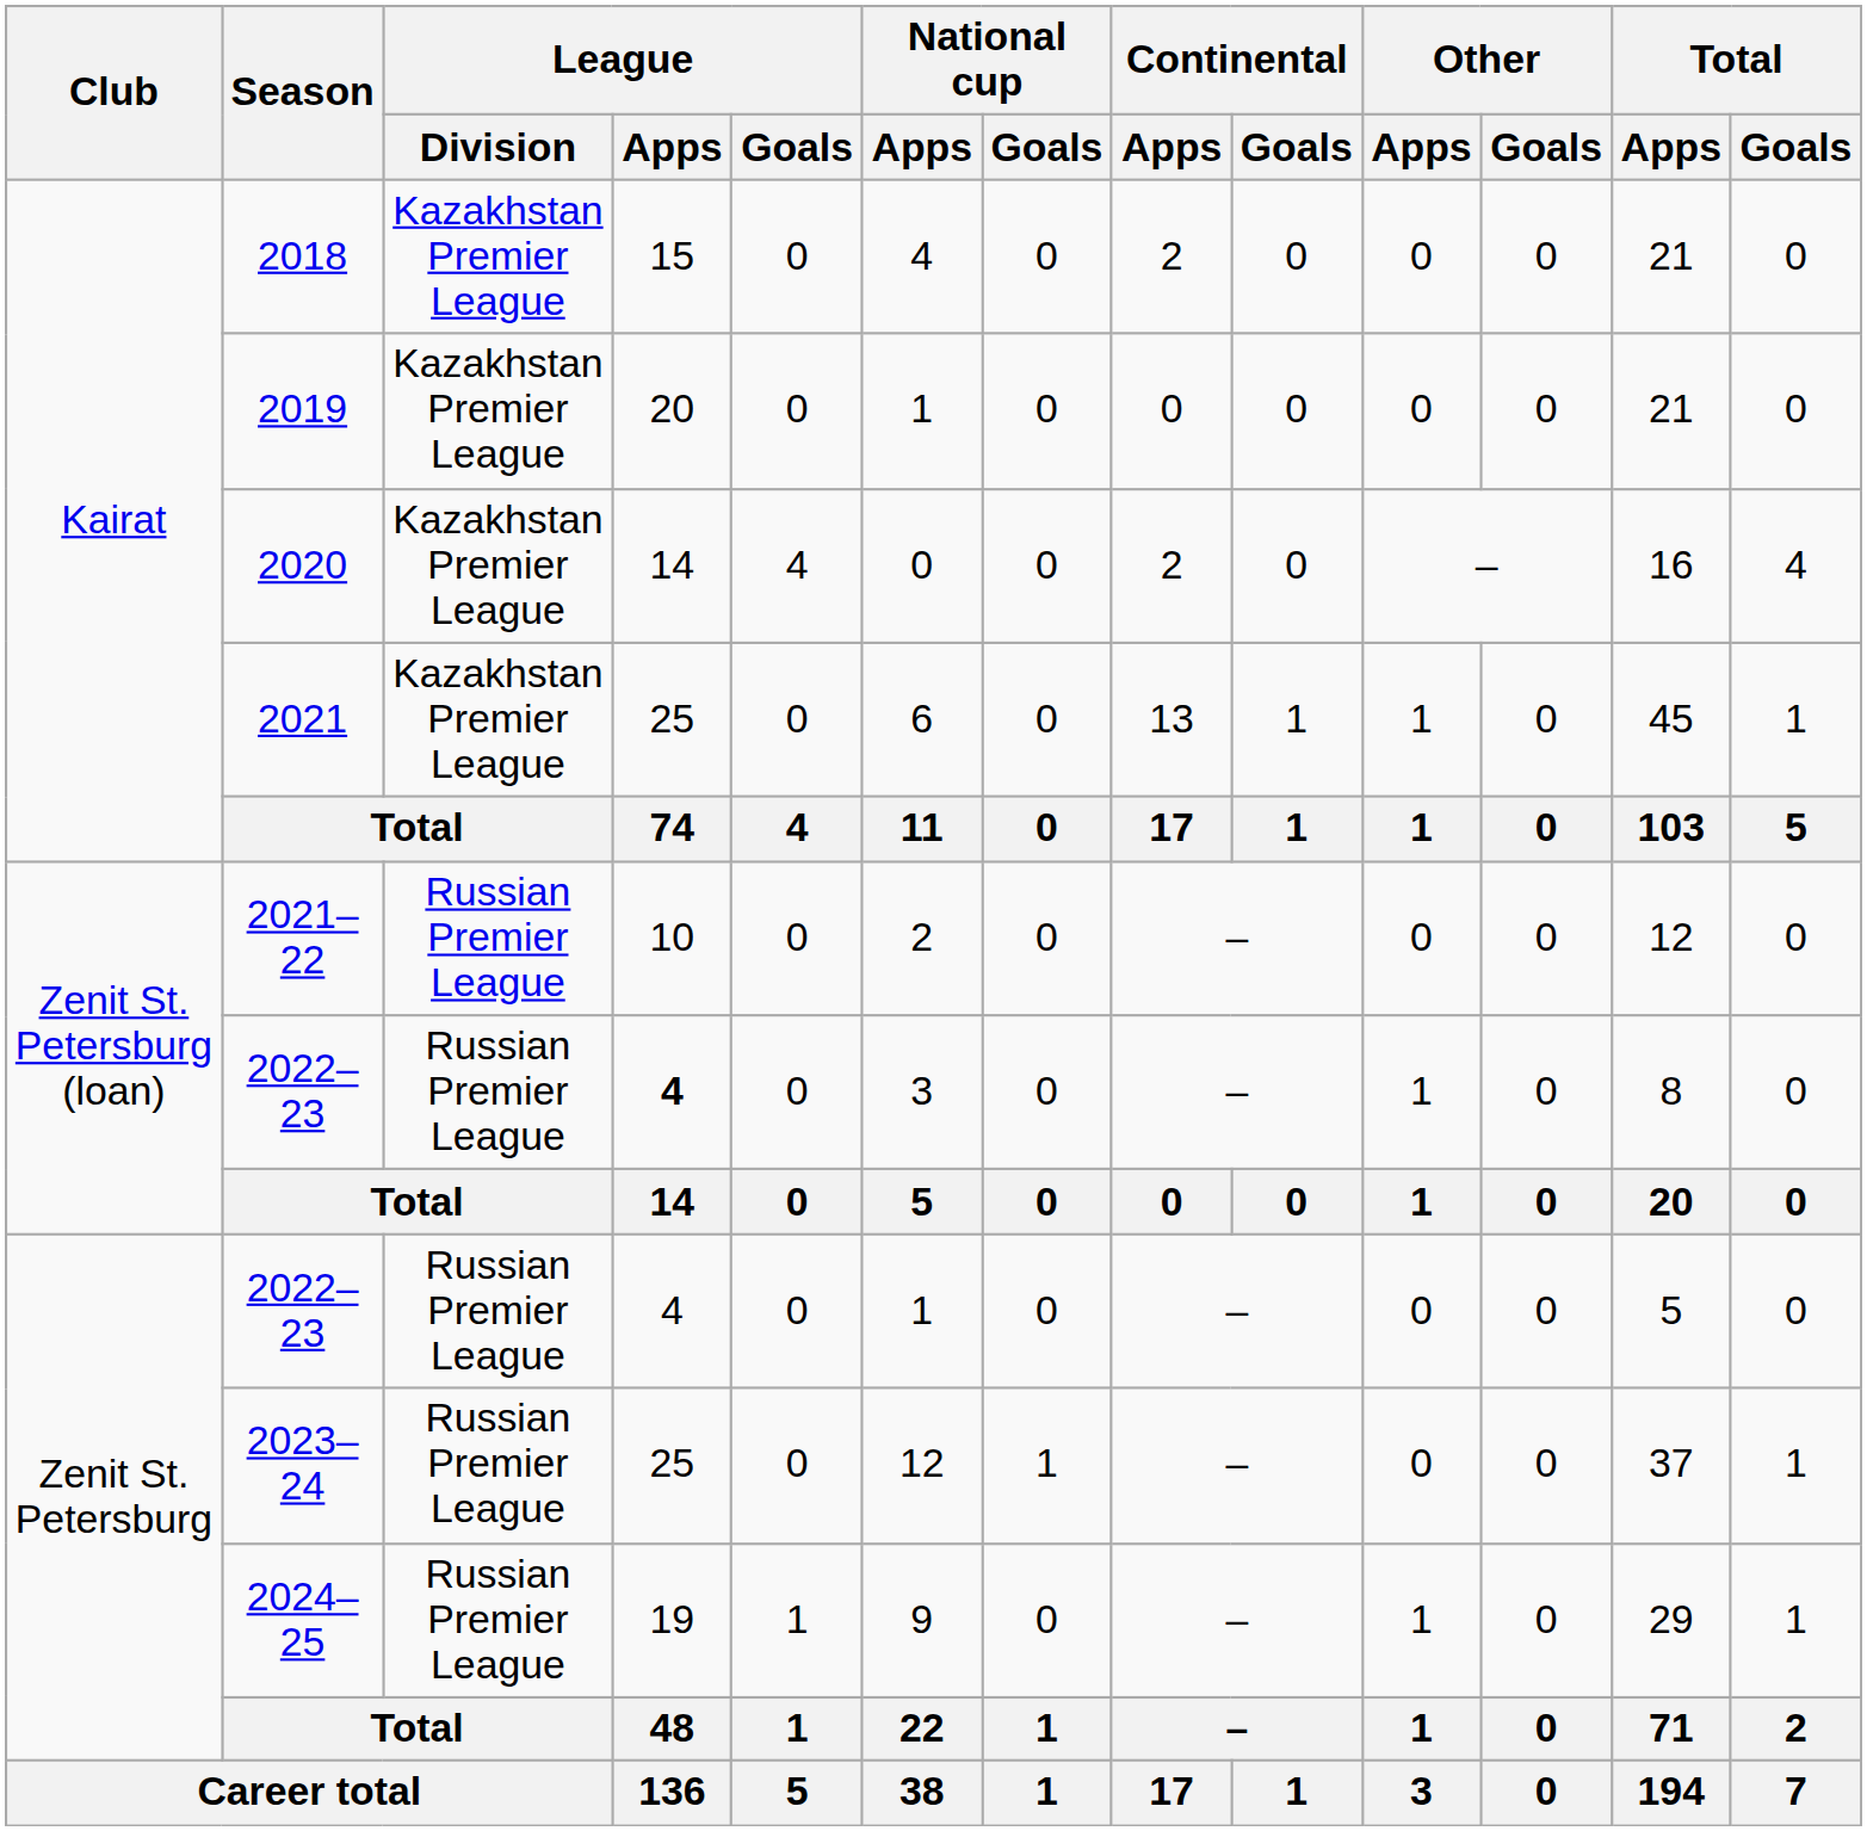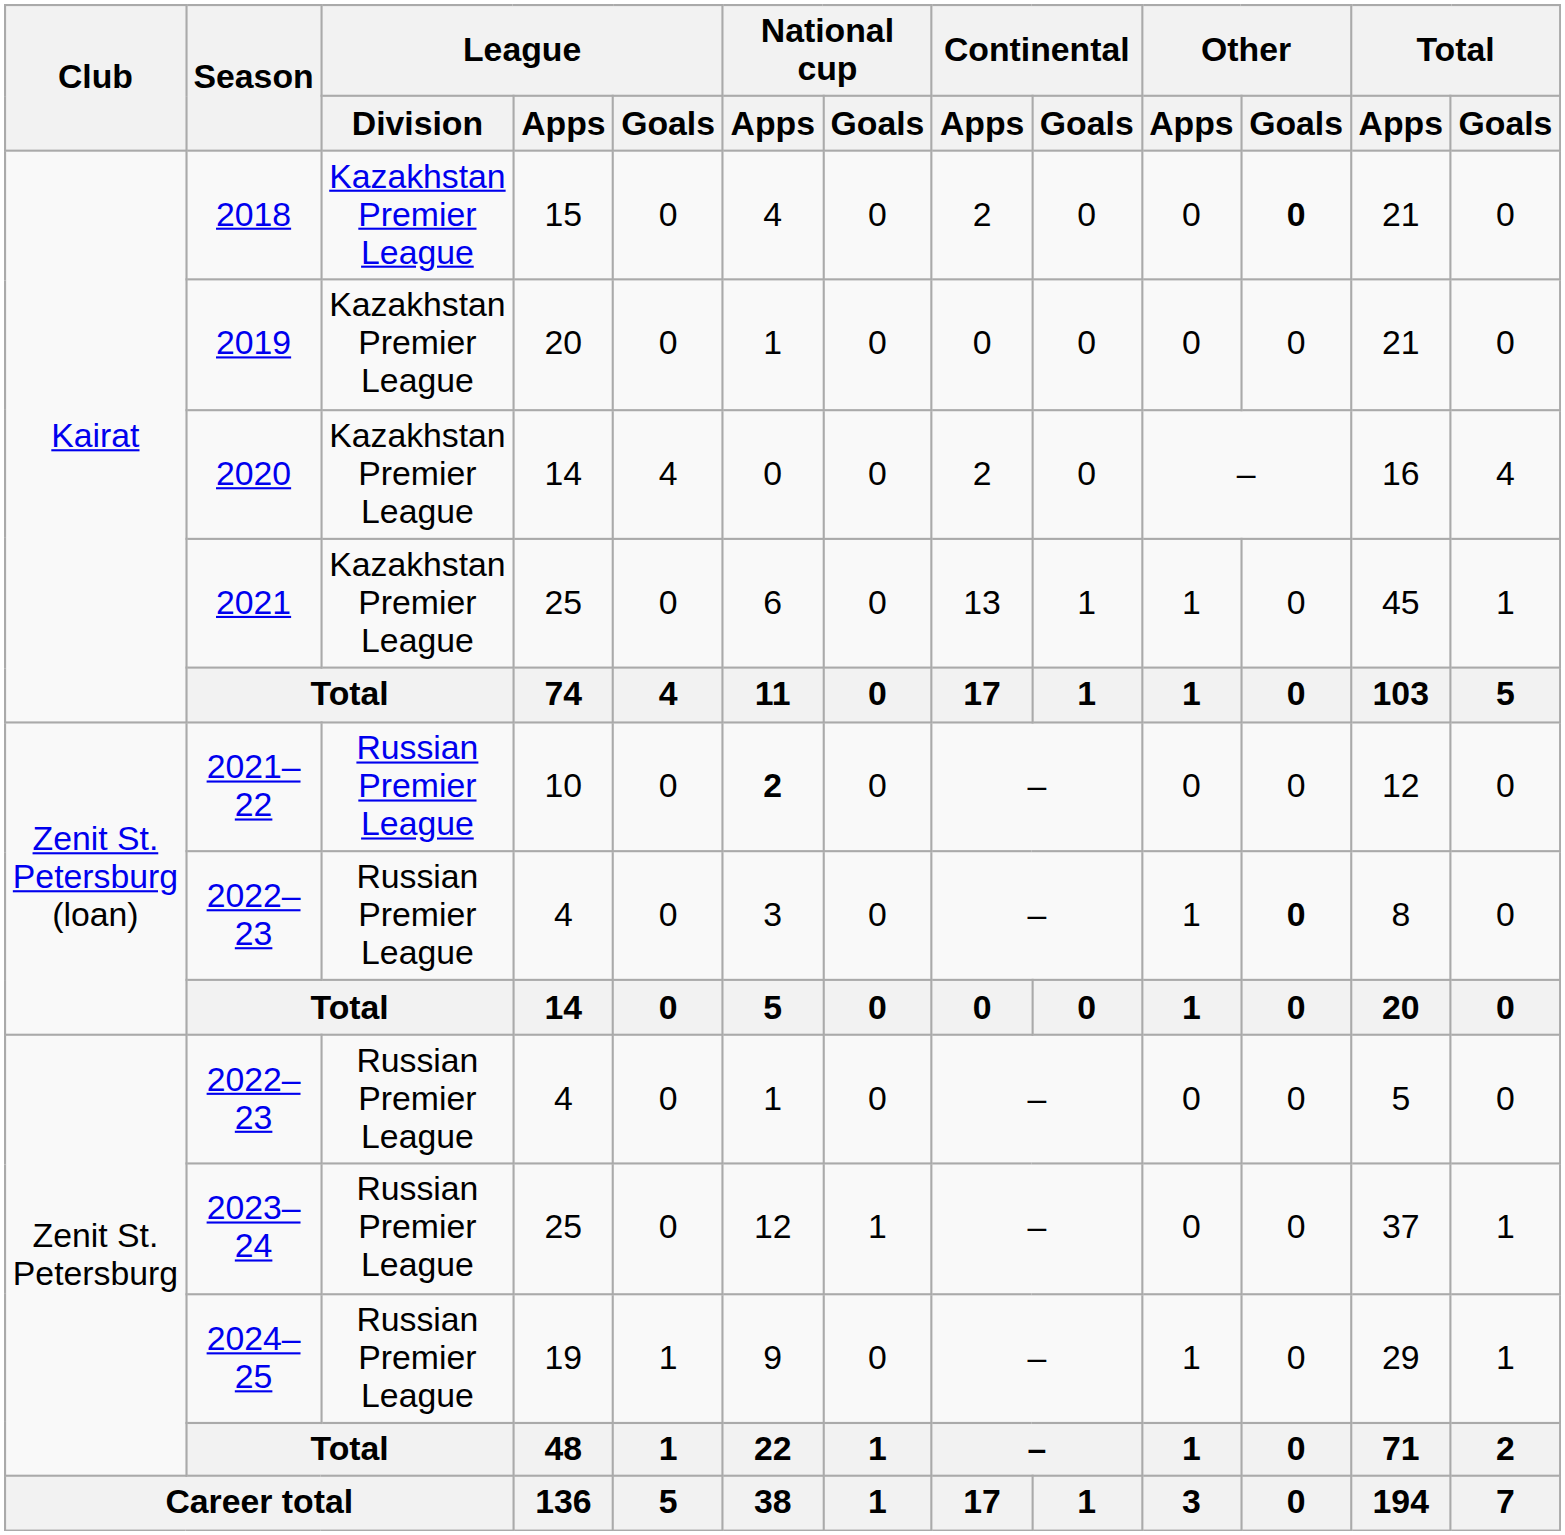2018 | Other / Goals: normal -> bold
2021–22 | National cup / Apps: normal -> bold
Zenit St. Petersburg (loan) / 2022–23 | League / Apps: bold -> normal
Zenit St. Petersburg (loan) / 2022–23 | Other / Goals: normal -> bold
